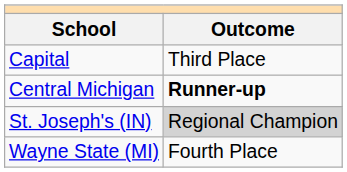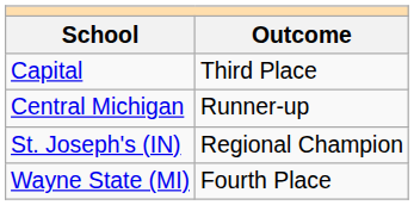Central Michigan | Outcome: bold -> normal
St. Joseph's (IN) | Outcome: lightgrey background -> no background
